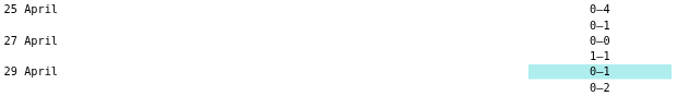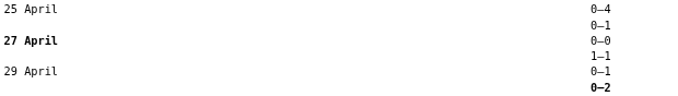0–0 | column 1: normal -> bold
29 April / 0–1 | column 2: paleturquoise background -> no background
0–2 | column 2: normal -> bold
